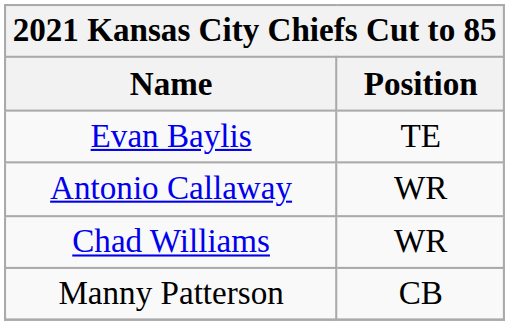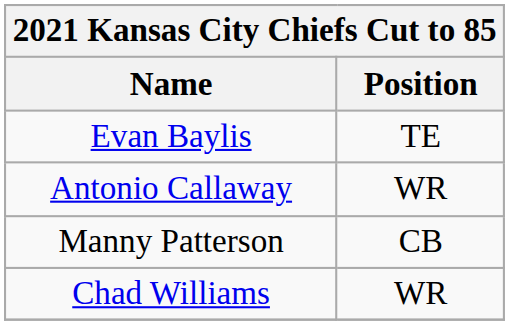rows swapped: Manny Patterson <-> Chad Williams
